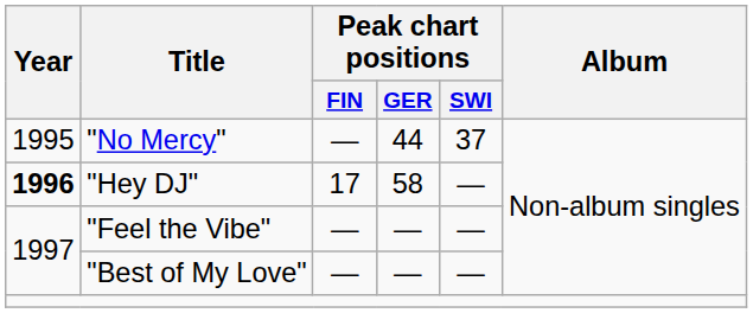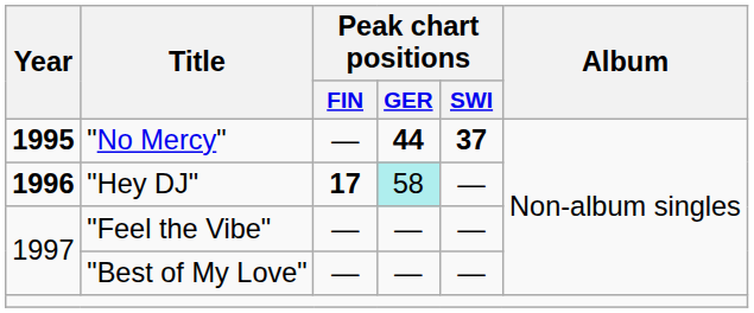"No Mercy" | Year: normal -> bold
"No Mercy" | Peak chart positions / GER: normal -> bold
"No Mercy" | Peak chart positions / SWI: normal -> bold
"Hey DJ" | Peak chart positions / FIN: normal -> bold
"Hey DJ" | Peak chart positions / GER: no background -> paleturquoise background
